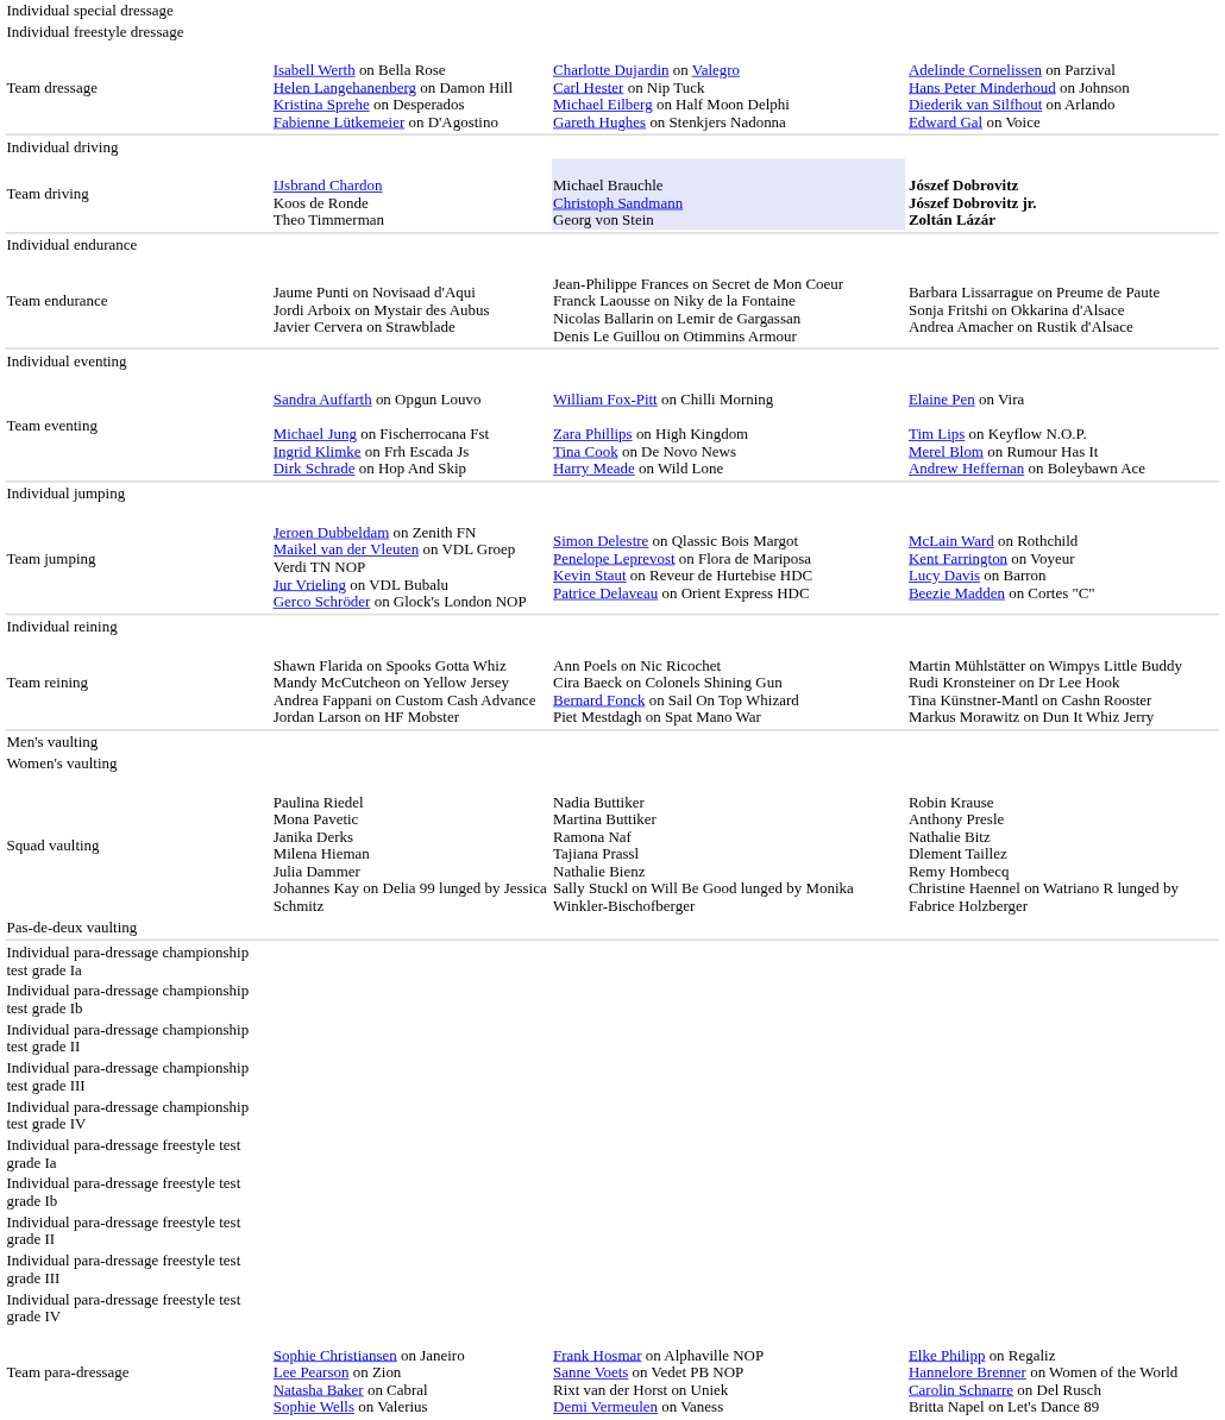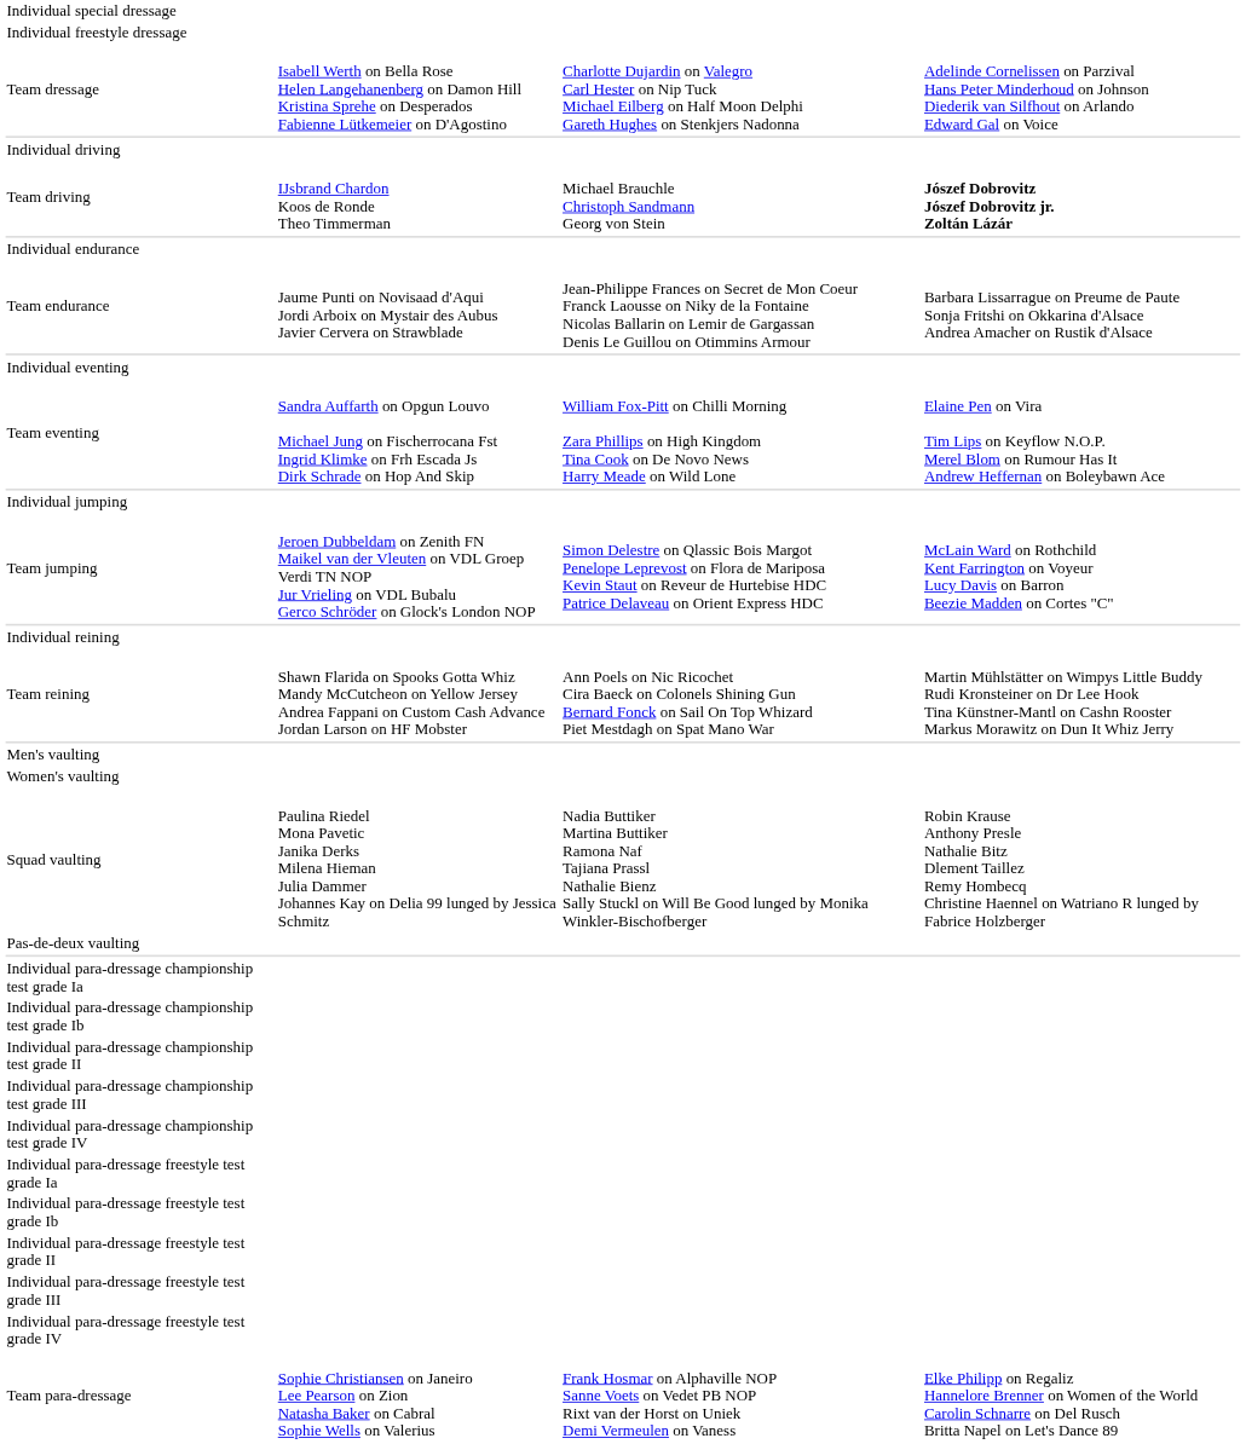Team driving | column 3: lavender background -> no background
